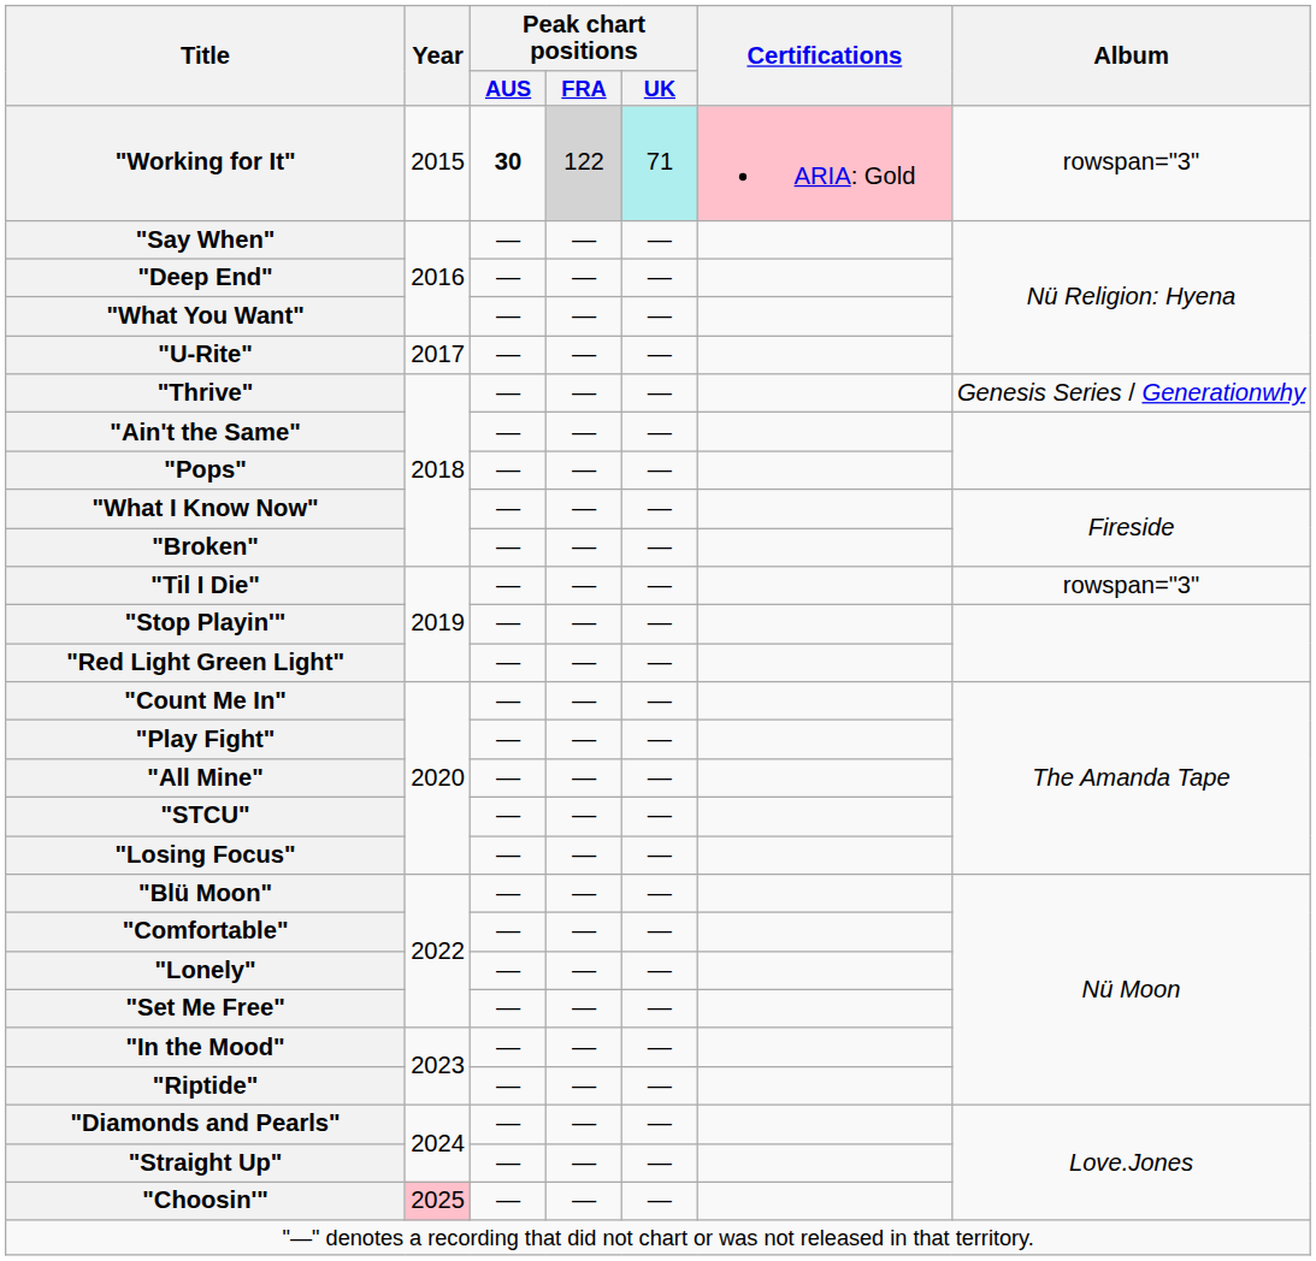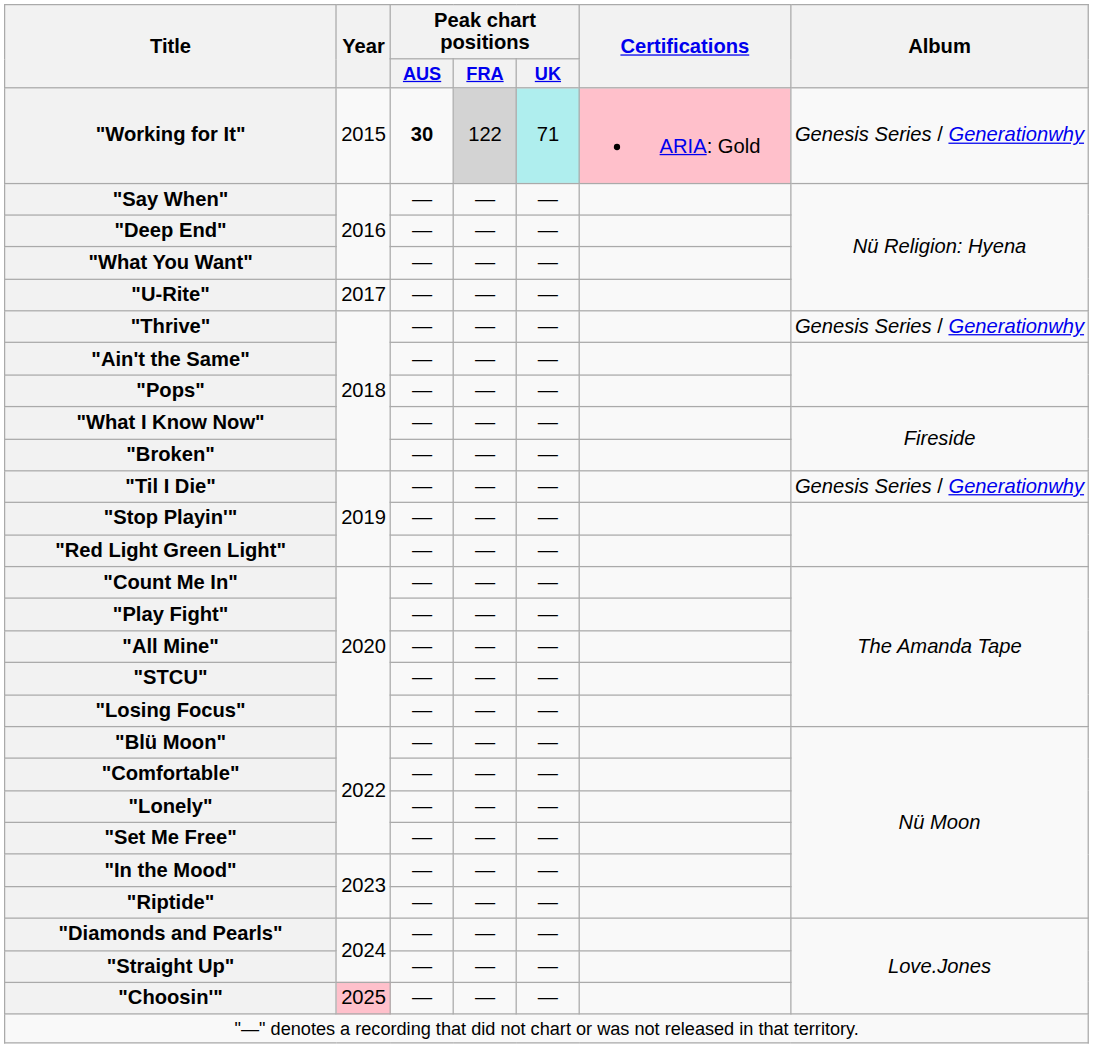"Working for It" | Album: rowspan="3" -> Genesis Series / Generationwhy
"Til I Die" | Album: rowspan="3" -> Genesis Series / Generationwhy
